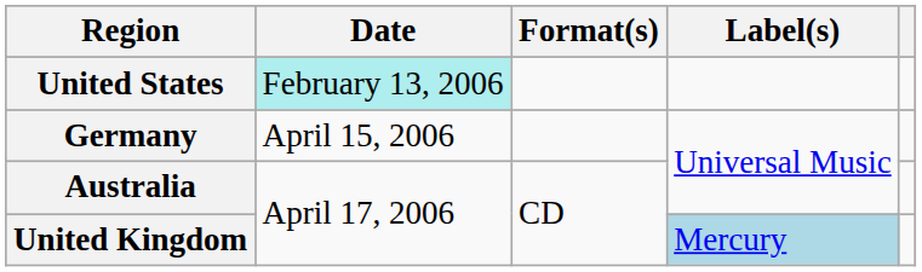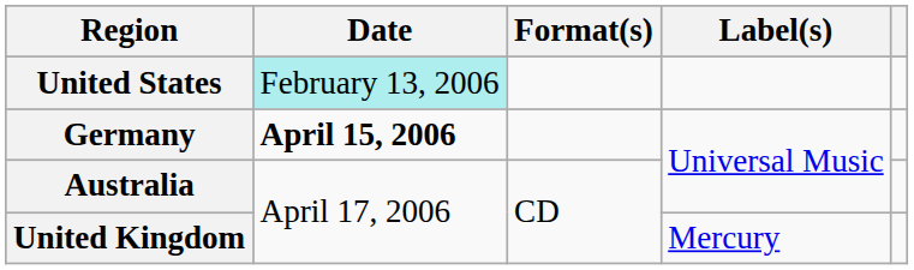Germany | Date: normal -> bold
United Kingdom | Label(s): lightblue background -> no background
